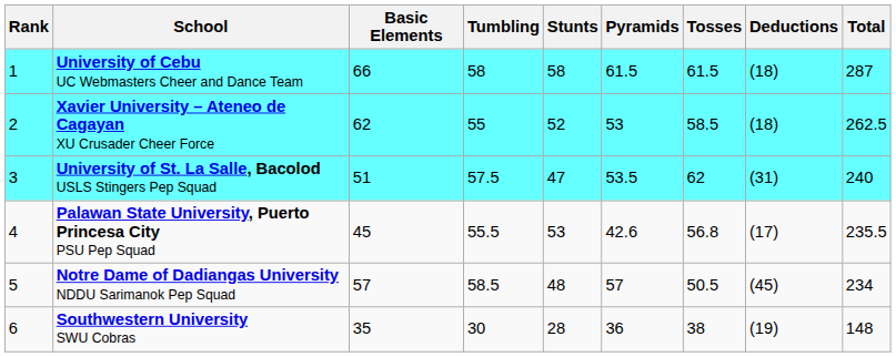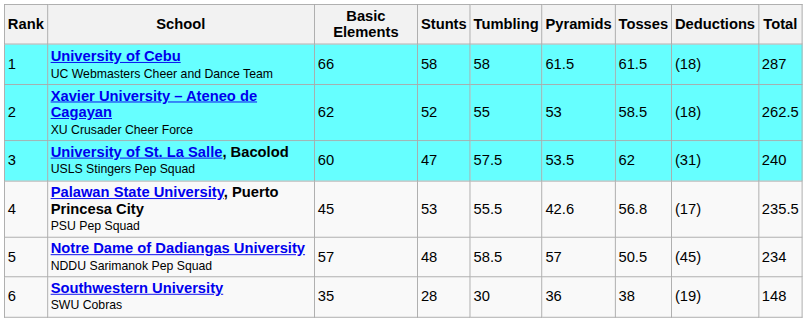columns swapped: Tumbling <-> Stunts
University of St. La Salle, Bacolod USLS Stingers Pep Squad | Basic Elements: 51 -> 60
